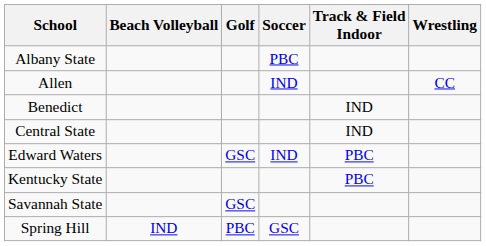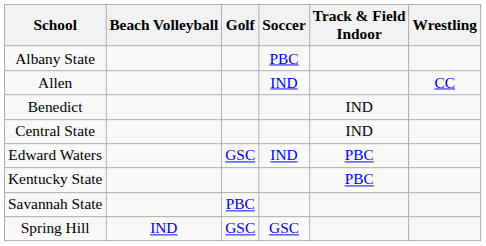Savannah State | Golf: GSC -> PBC
Spring Hill | Golf: PBC -> GSC
